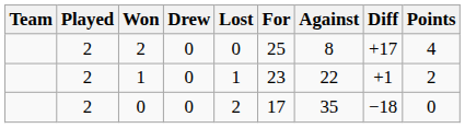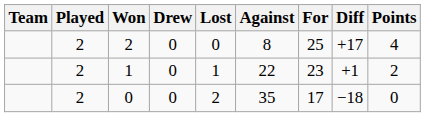columns swapped: For <-> Against
